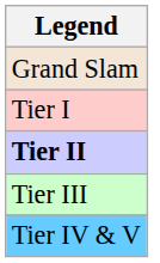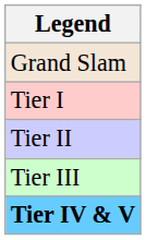row 4 | column 1: bold -> normal
row 6 | column 1: normal -> bold
